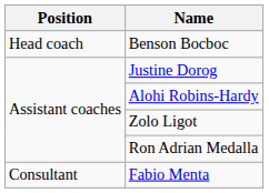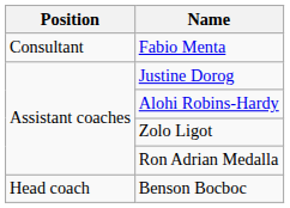rows swapped: Benson Bocboc <-> Fabio Menta
